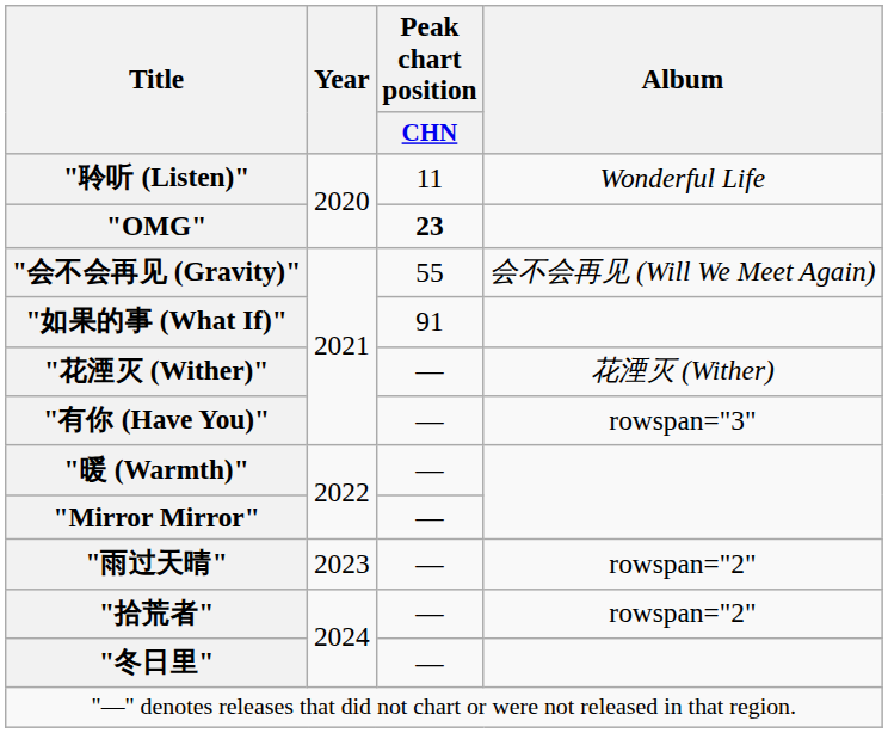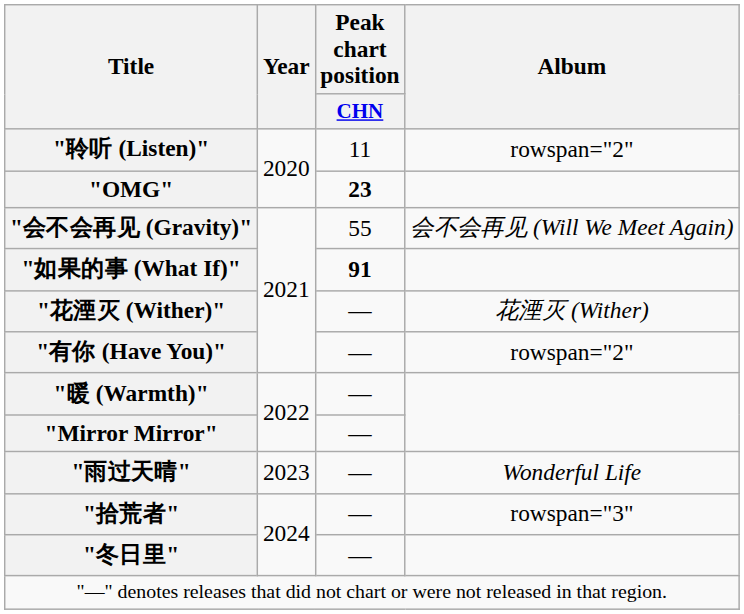"聆听 (Listen)" | Album: Wonderful Life -> rowspan="2"
"如果的事 (What If)" | Peak chart position / CHN: normal -> bold
"有你 (Have You)" | Album: rowspan="3" -> rowspan="2"
"雨过天晴" | Album: rowspan="2" -> Wonderful Life
"拾荒者" | Album: rowspan="2" -> rowspan="3"
